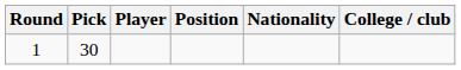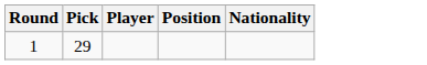- column: College / club
1 | Pick: 30 -> 29
